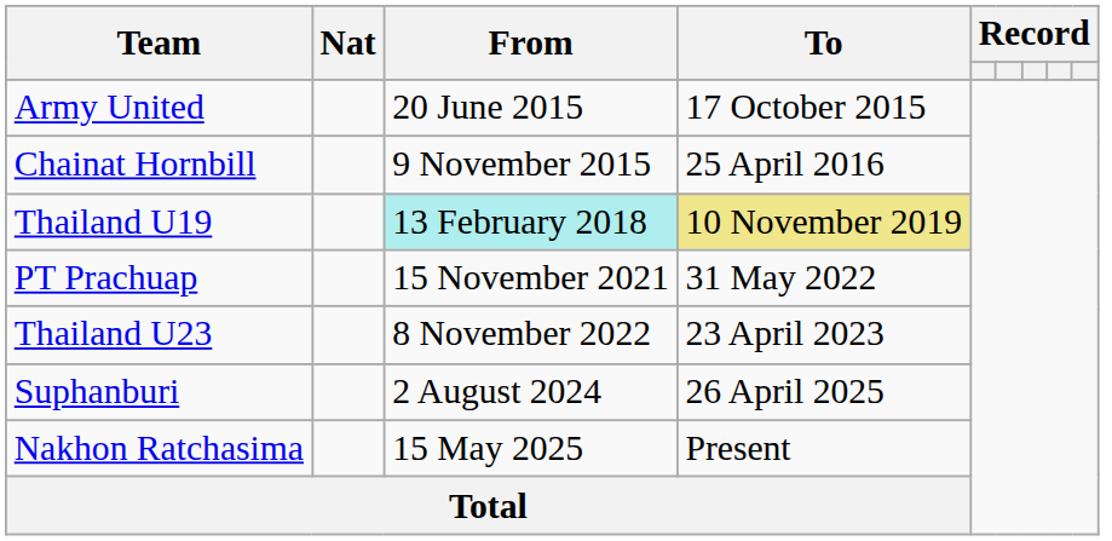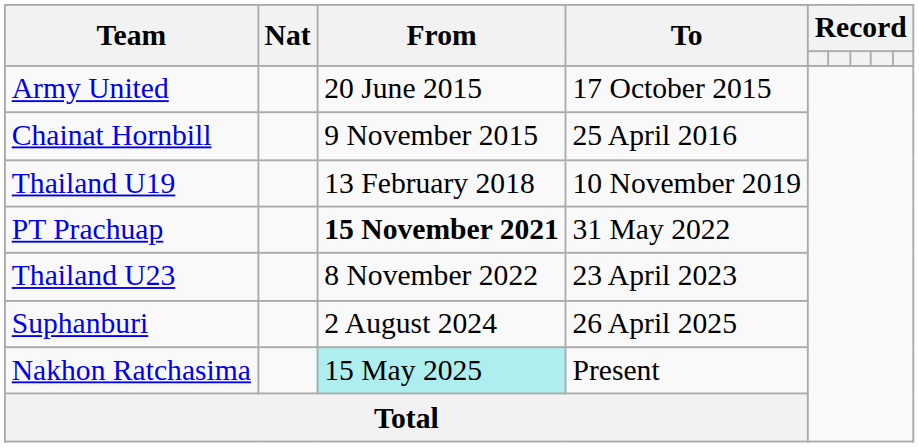Thailand U19 | From: paleturquoise background -> no background
Thailand U19 | To: khaki background -> no background
PT Prachuap | From: normal -> bold
Nakhon Ratchasima | From: no background -> paleturquoise background
